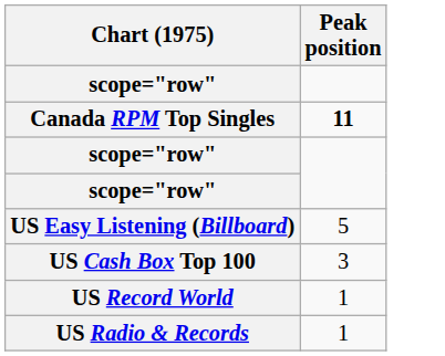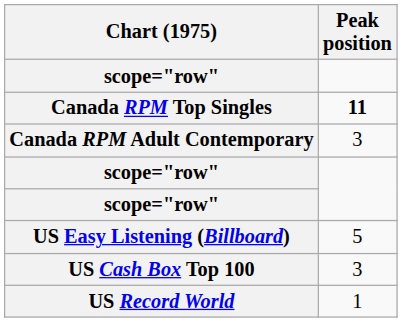+ row: Canada RPM Adult Contemporary | 3
- row: US Radio & Records | 1
